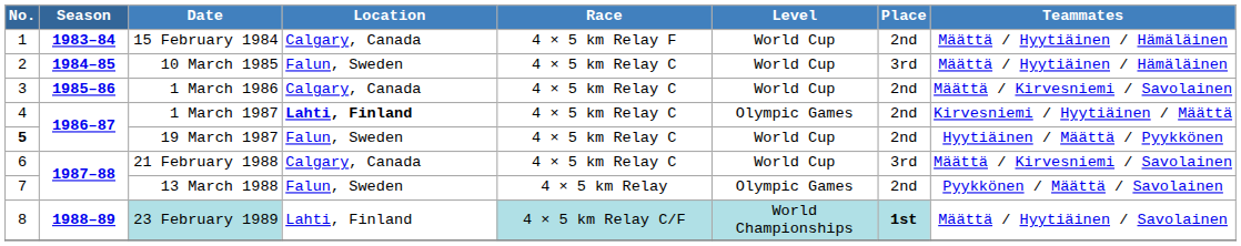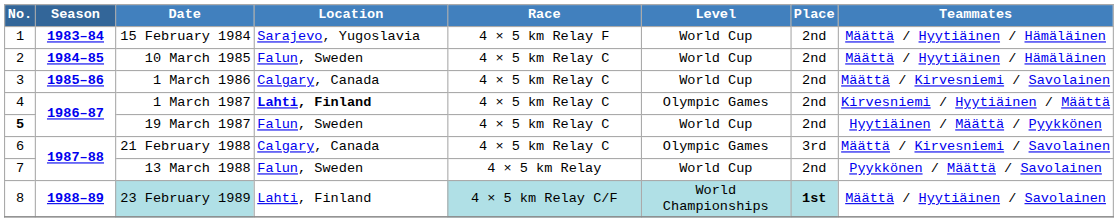15 February 1984 | Location: Calgary, Canada -> Sarajevo, Yugoslavia
10 March 1985 | Place: 3rd -> 2nd
21 February 1988 | Level: World Cup -> Olympic Games
13 March 1988 | Level: Olympic Games -> World Cup
